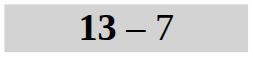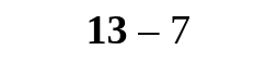row 1 | column 1: lightgrey background -> no background
